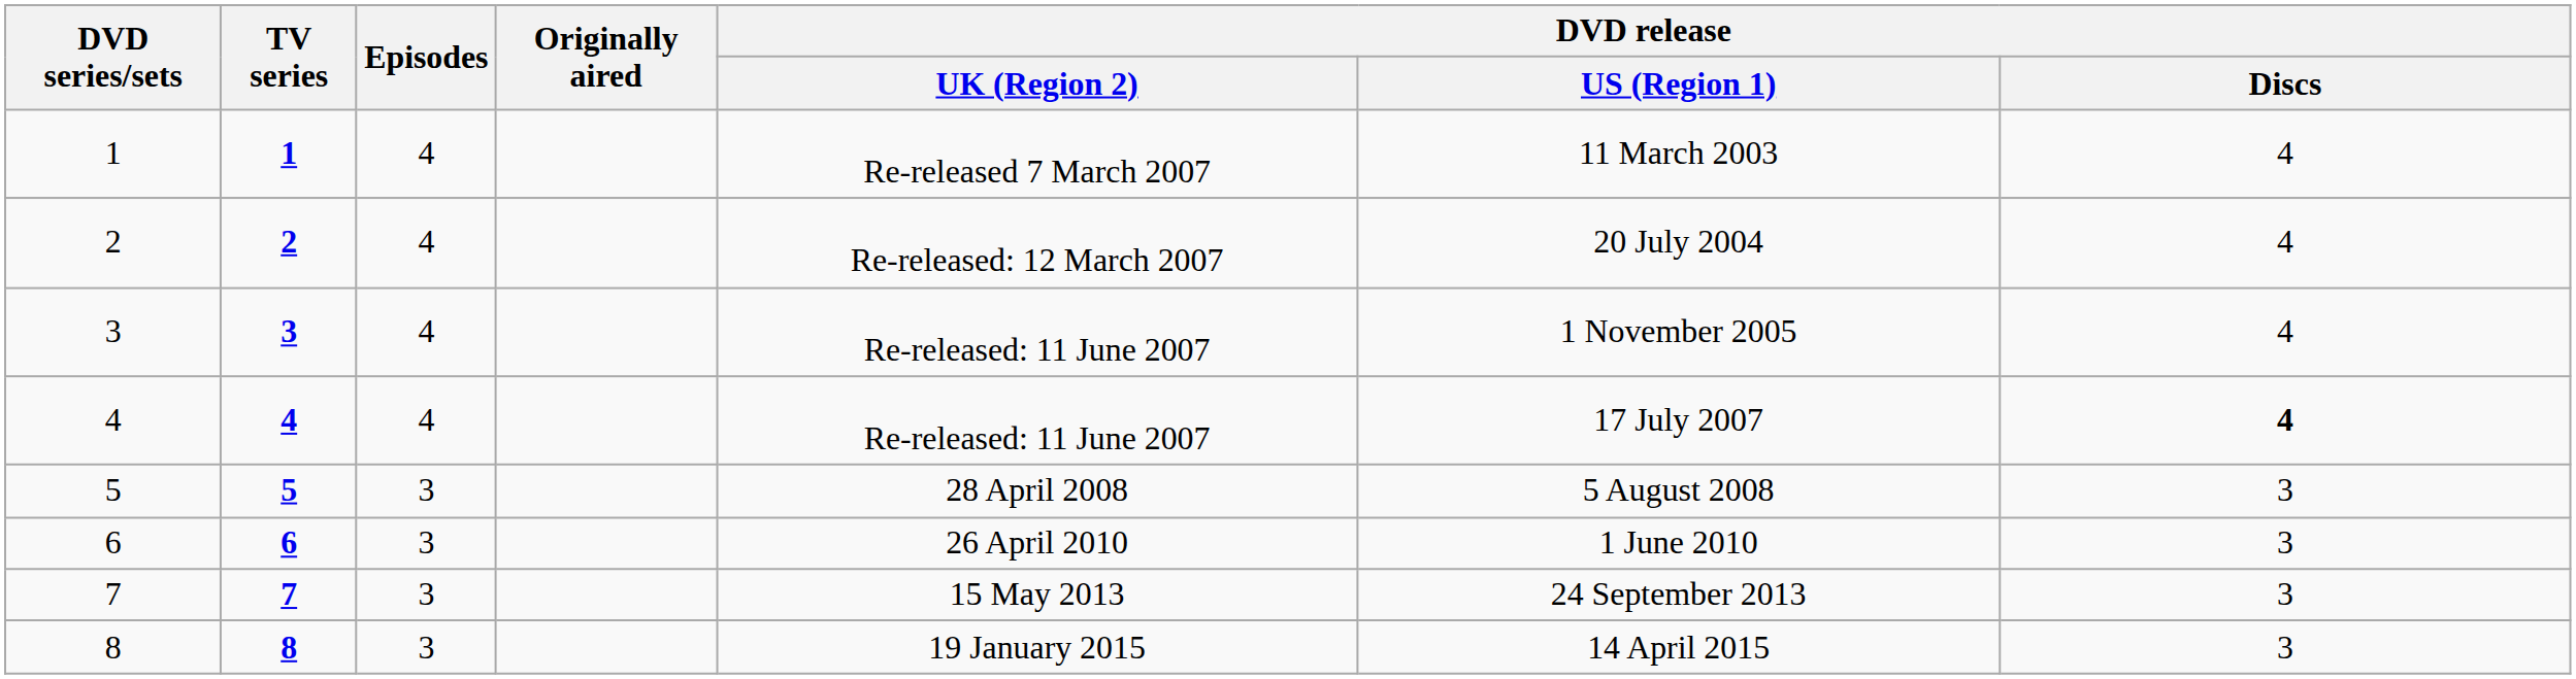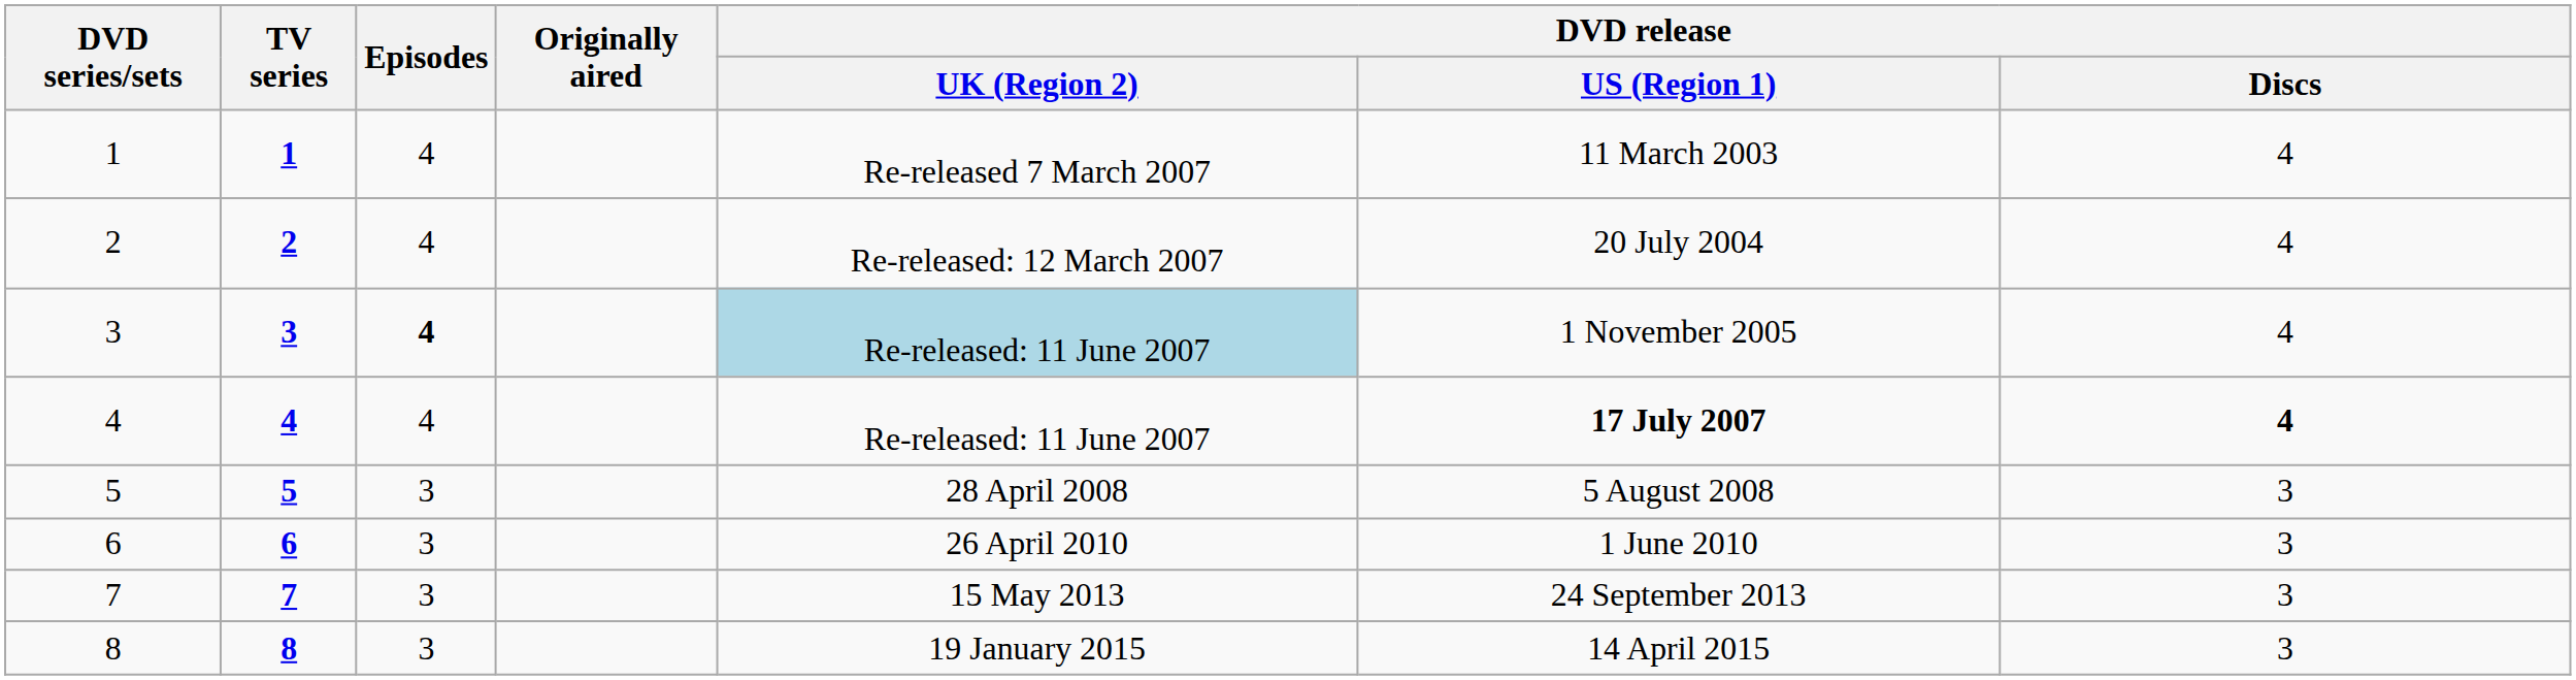row 5 | Episodes: normal -> bold
row 5 | DVD release / UK (Region 2): no background -> lightblue background
row 6 | DVD release / US (Region 1): normal -> bold
